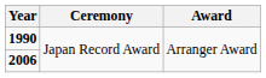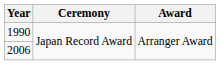1990 | Year: bold -> normal
2006 | Year: bold -> normal
